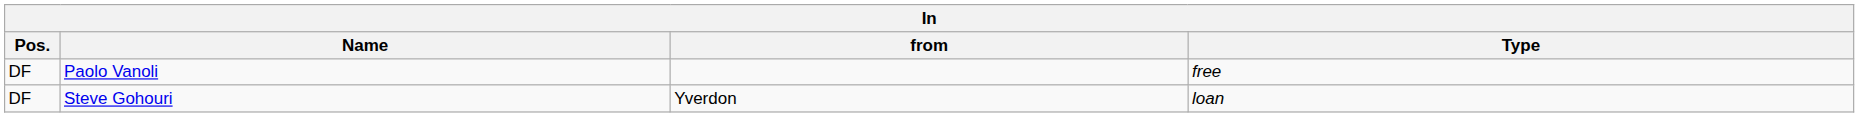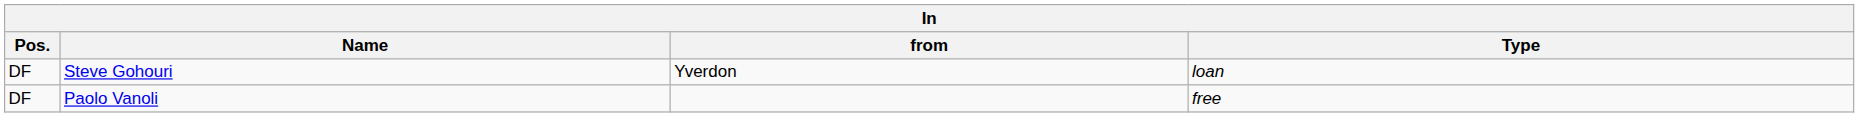rows swapped: Steve Gohouri <-> Paolo Vanoli
